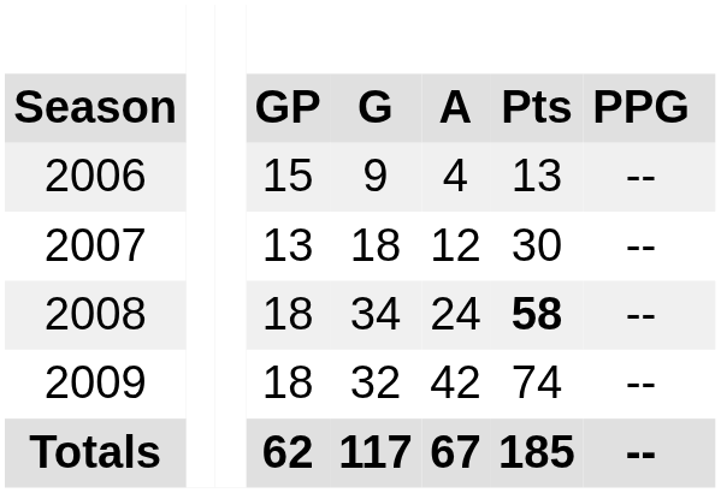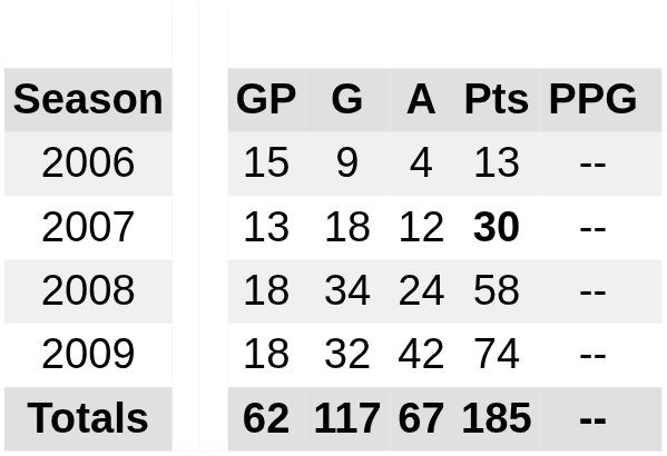2007 | Pts: normal -> bold
2008 | Pts: bold -> normal
